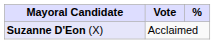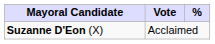Suzanne D'Eon (X) | Mayoral Candidate: lavender background -> no background
